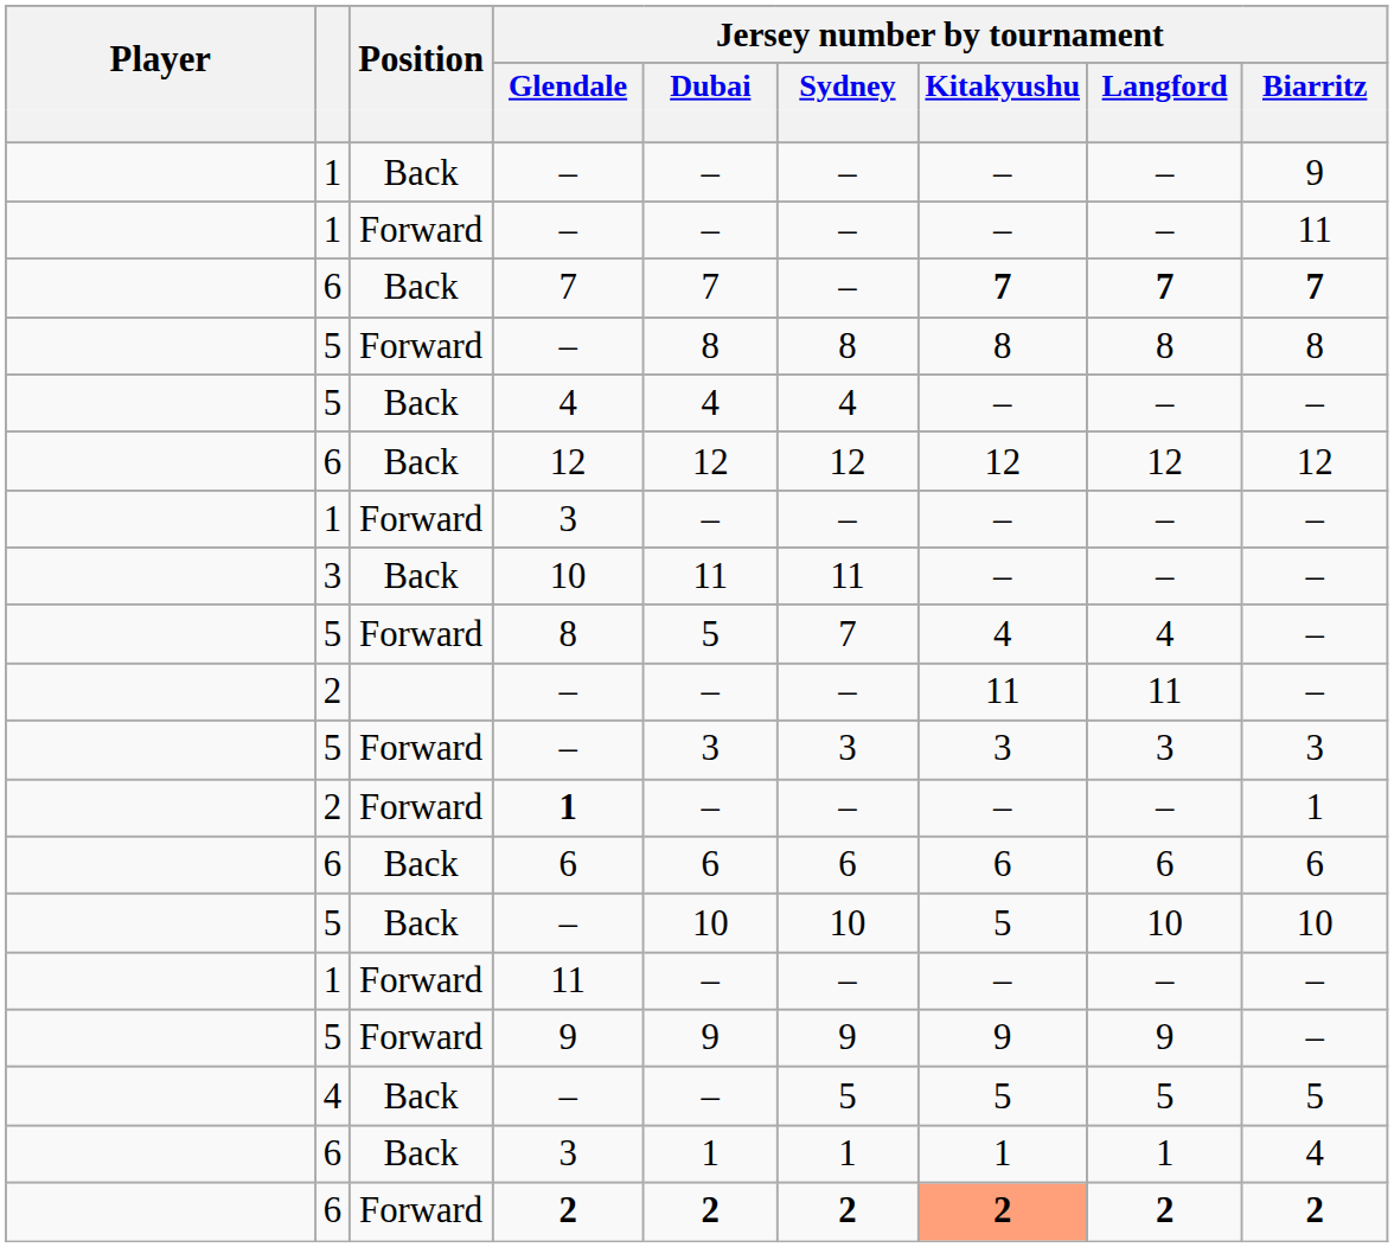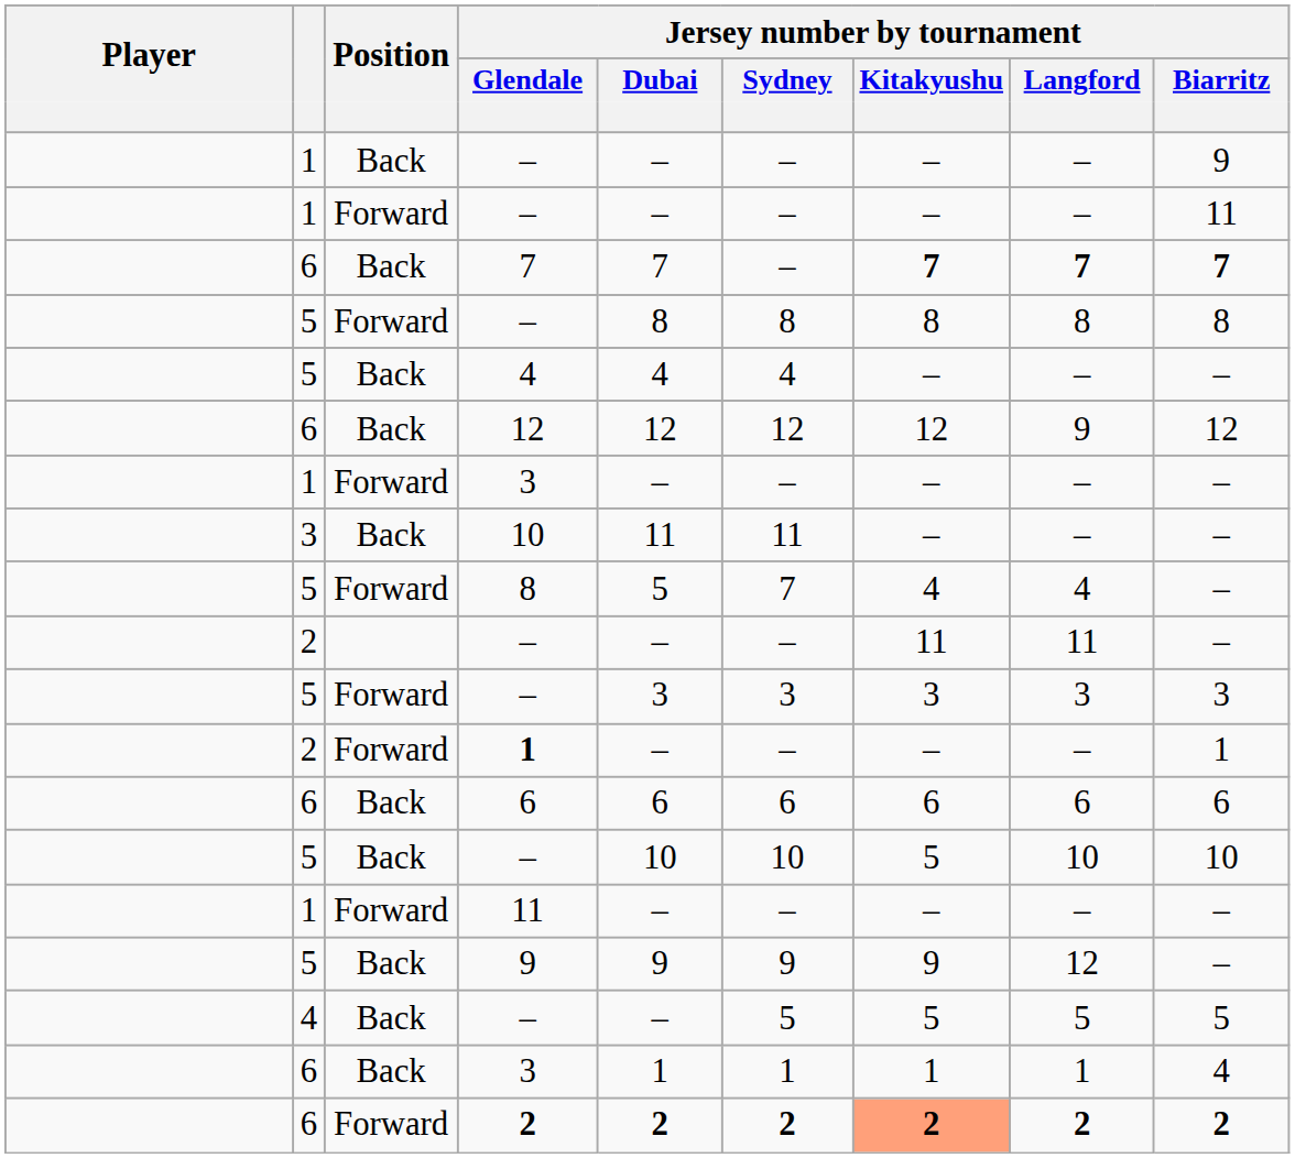row 9 | Jersey number by tournament / Langford: 12 -> 9
row 19 | Position: Forward -> Back
row 19 | Jersey number by tournament / Langford: 9 -> 12
